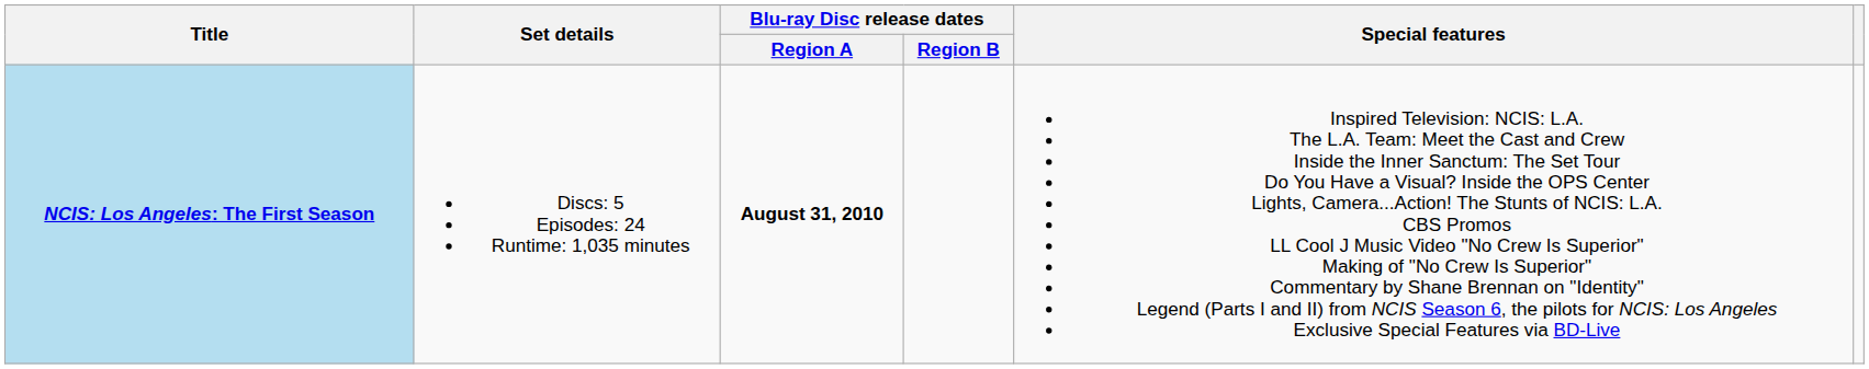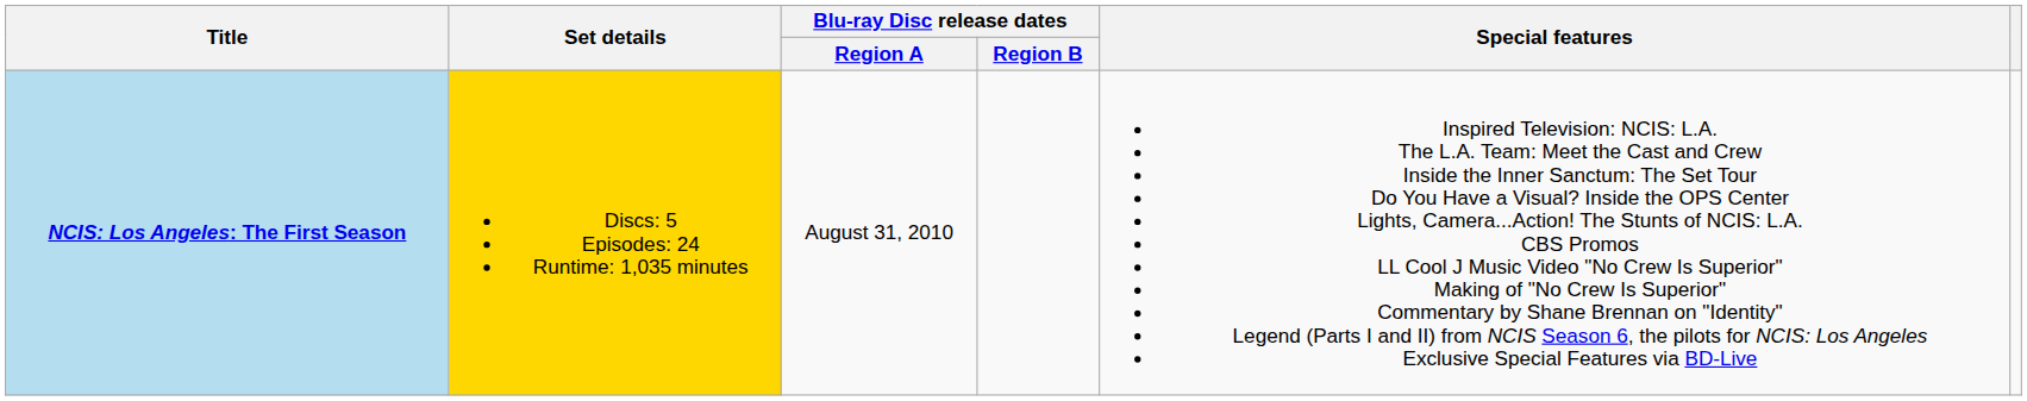NCIS: Los Angeles: The First Season | Set details: no background -> gold background
NCIS: Los Angeles: The First Season | Blu-ray Disc release dates / Region A: bold -> normal
